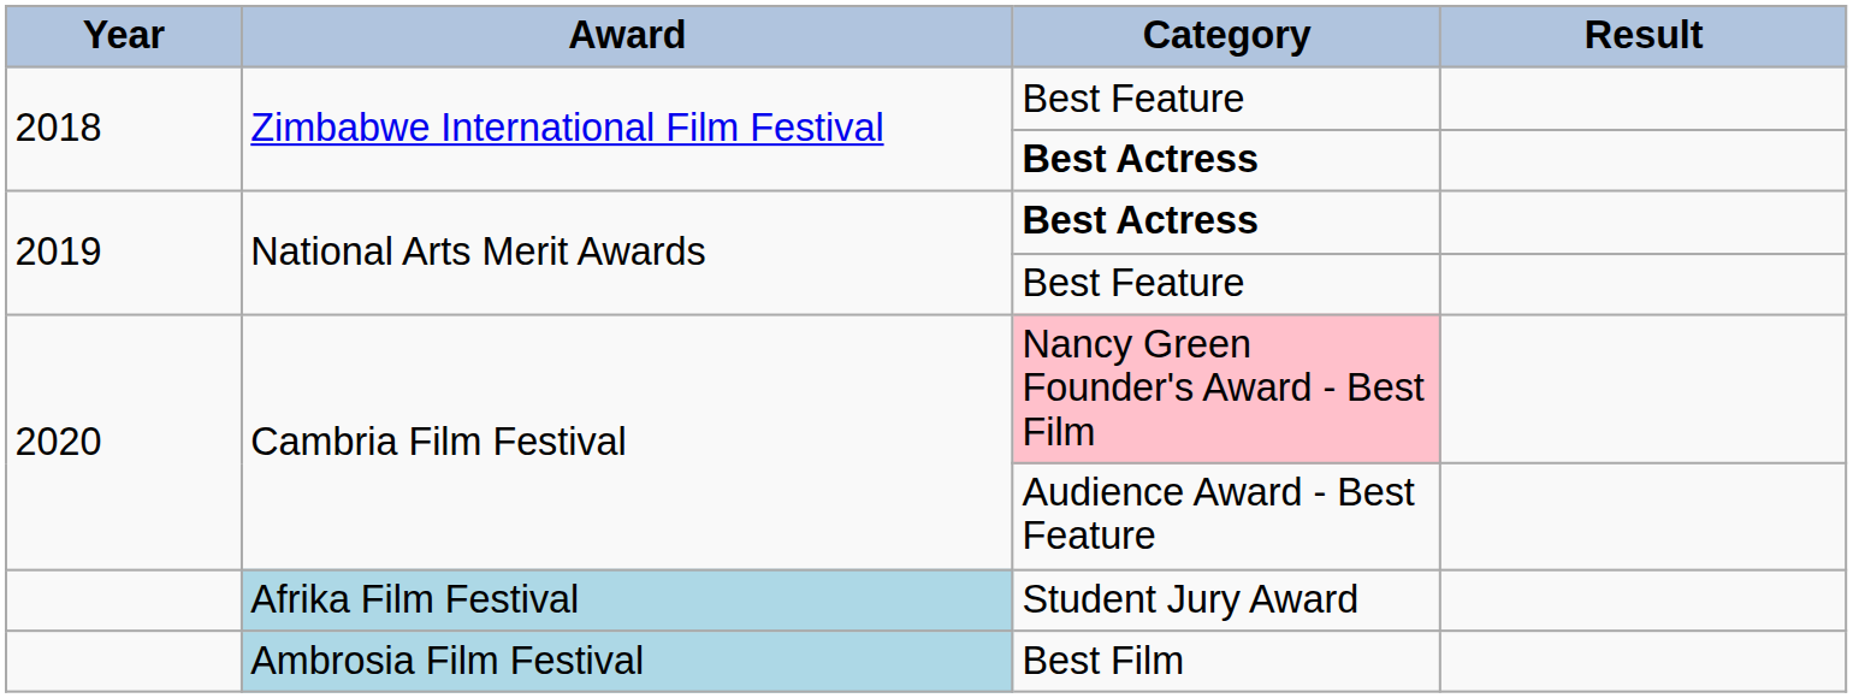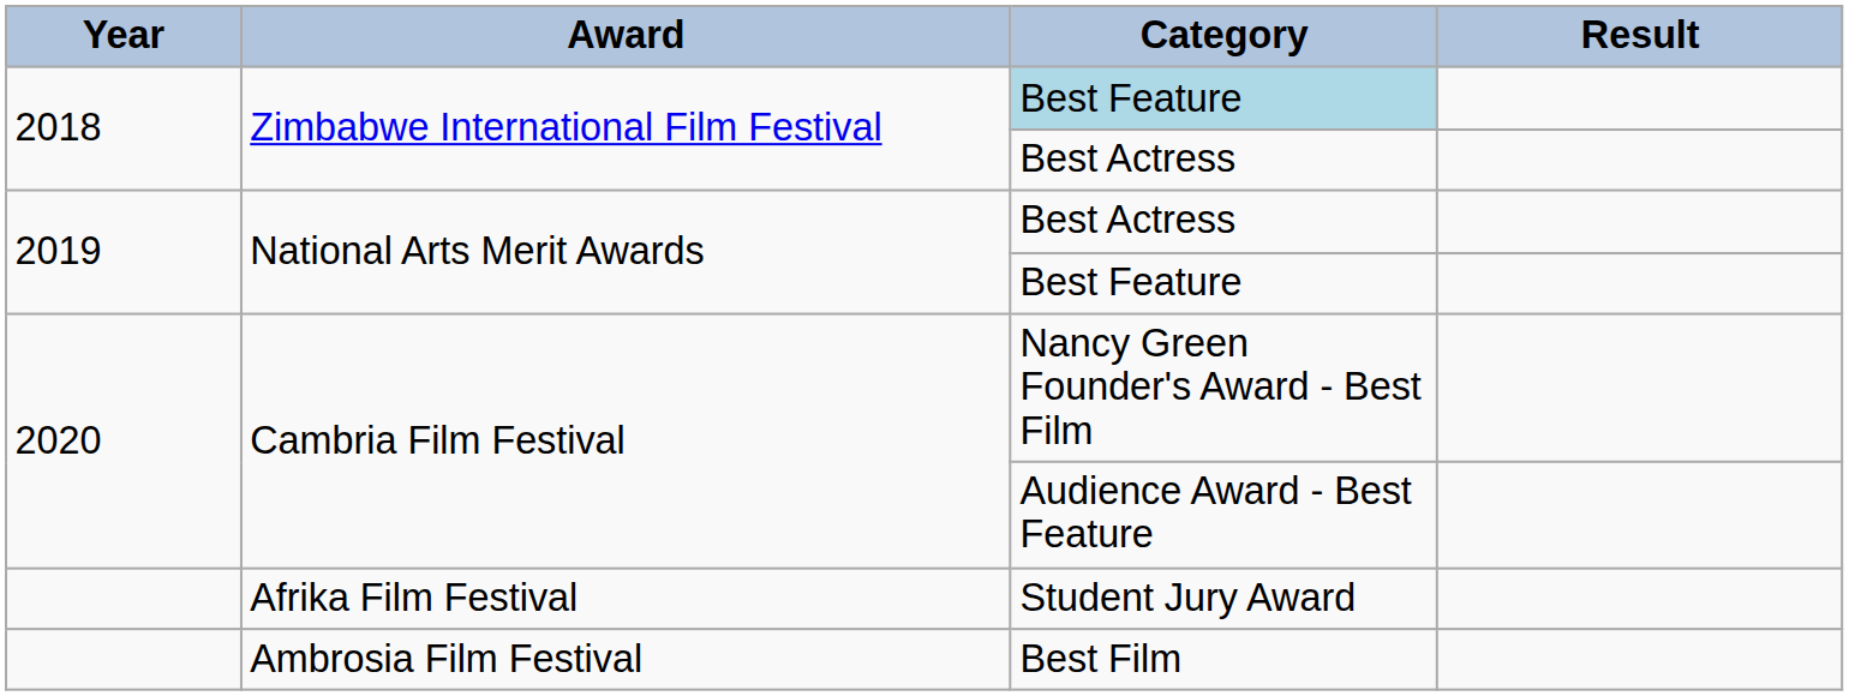Zimbabwe International Film Festival / Best Feature | Category: no background -> lightblue background
Zimbabwe International Film Festival / Best Actress | Category: bold -> normal
National Arts Merit Awards / Best Actress | Category: bold -> normal
Nancy Green Founder's Award - Best Film | Category: pink background -> no background
Student Jury Award | Award: lightblue background -> no background
Best Film | Award: lightblue background -> no background
